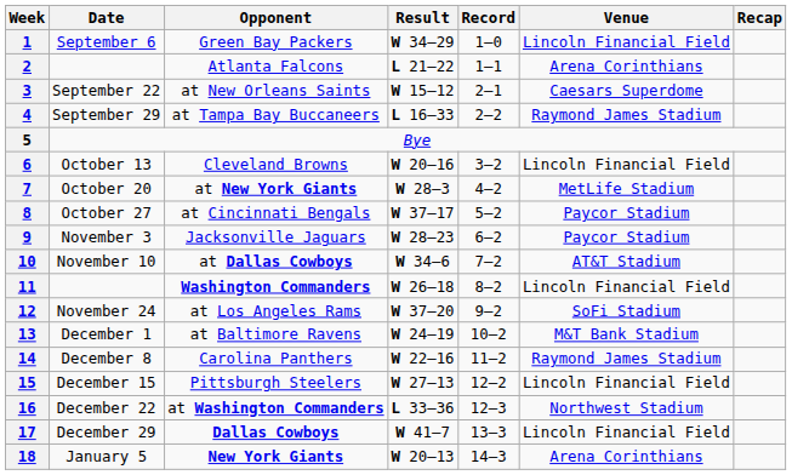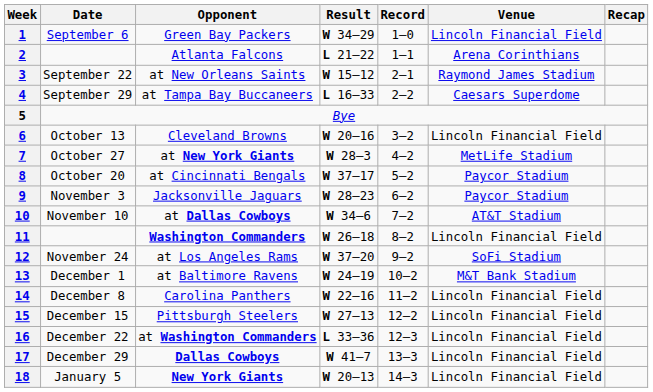3 | Venue: Caesars Superdome -> Raymond James Stadium
4 | Venue: Raymond James Stadium -> Caesars Superdome
7 | Date: October 20 -> October 27
8 | Date: October 27 -> October 20
14 | Venue: Raymond James Stadium -> Lincoln Financial Field
16 | Venue: Northwest Stadium -> Lincoln Financial Field
18 | Venue: Arena Corinthians -> Lincoln Financial Field
